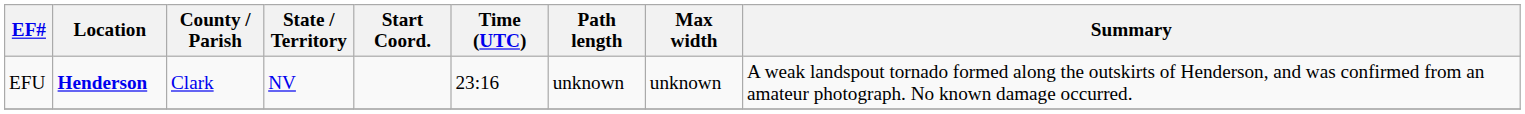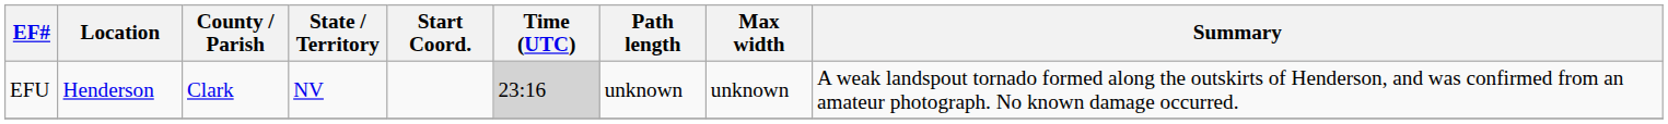EFU | Location: bold -> normal
EFU | Time (UTC): no background -> lightgrey background
